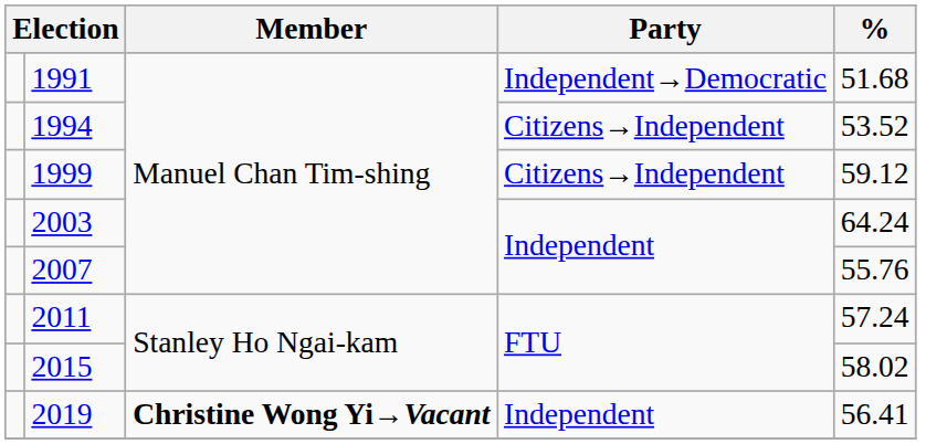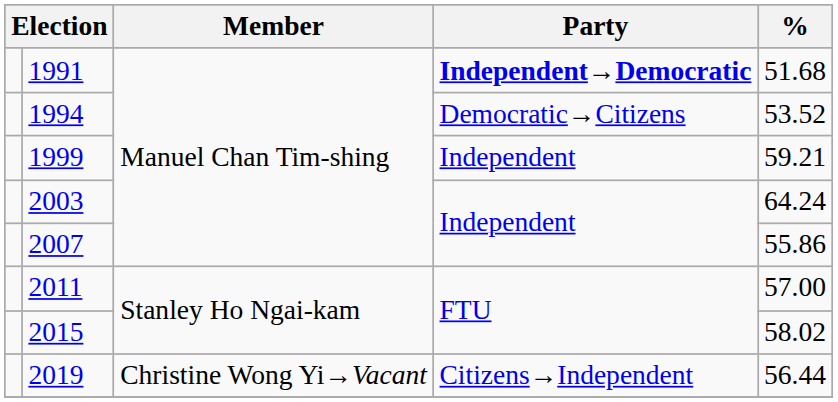1991 | Party: normal -> bold
1994 | Party: Citizens→Independent -> Democratic→Citizens
1999 | Party: Citizens→Independent -> Independent
1999 | %: 59.12 -> 59.21
2007 | %: 55.76 -> 55.86
2011 | %: 57.24 -> 57.00
2019 | Member: bold -> normal
2019 | Party: Independent -> Citizens→Independent
2019 | %: 56.41 -> 56.44
